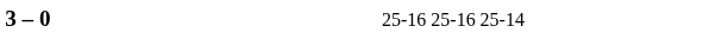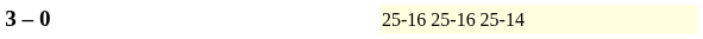row 1 | column 2: no background -> lightyellow background
